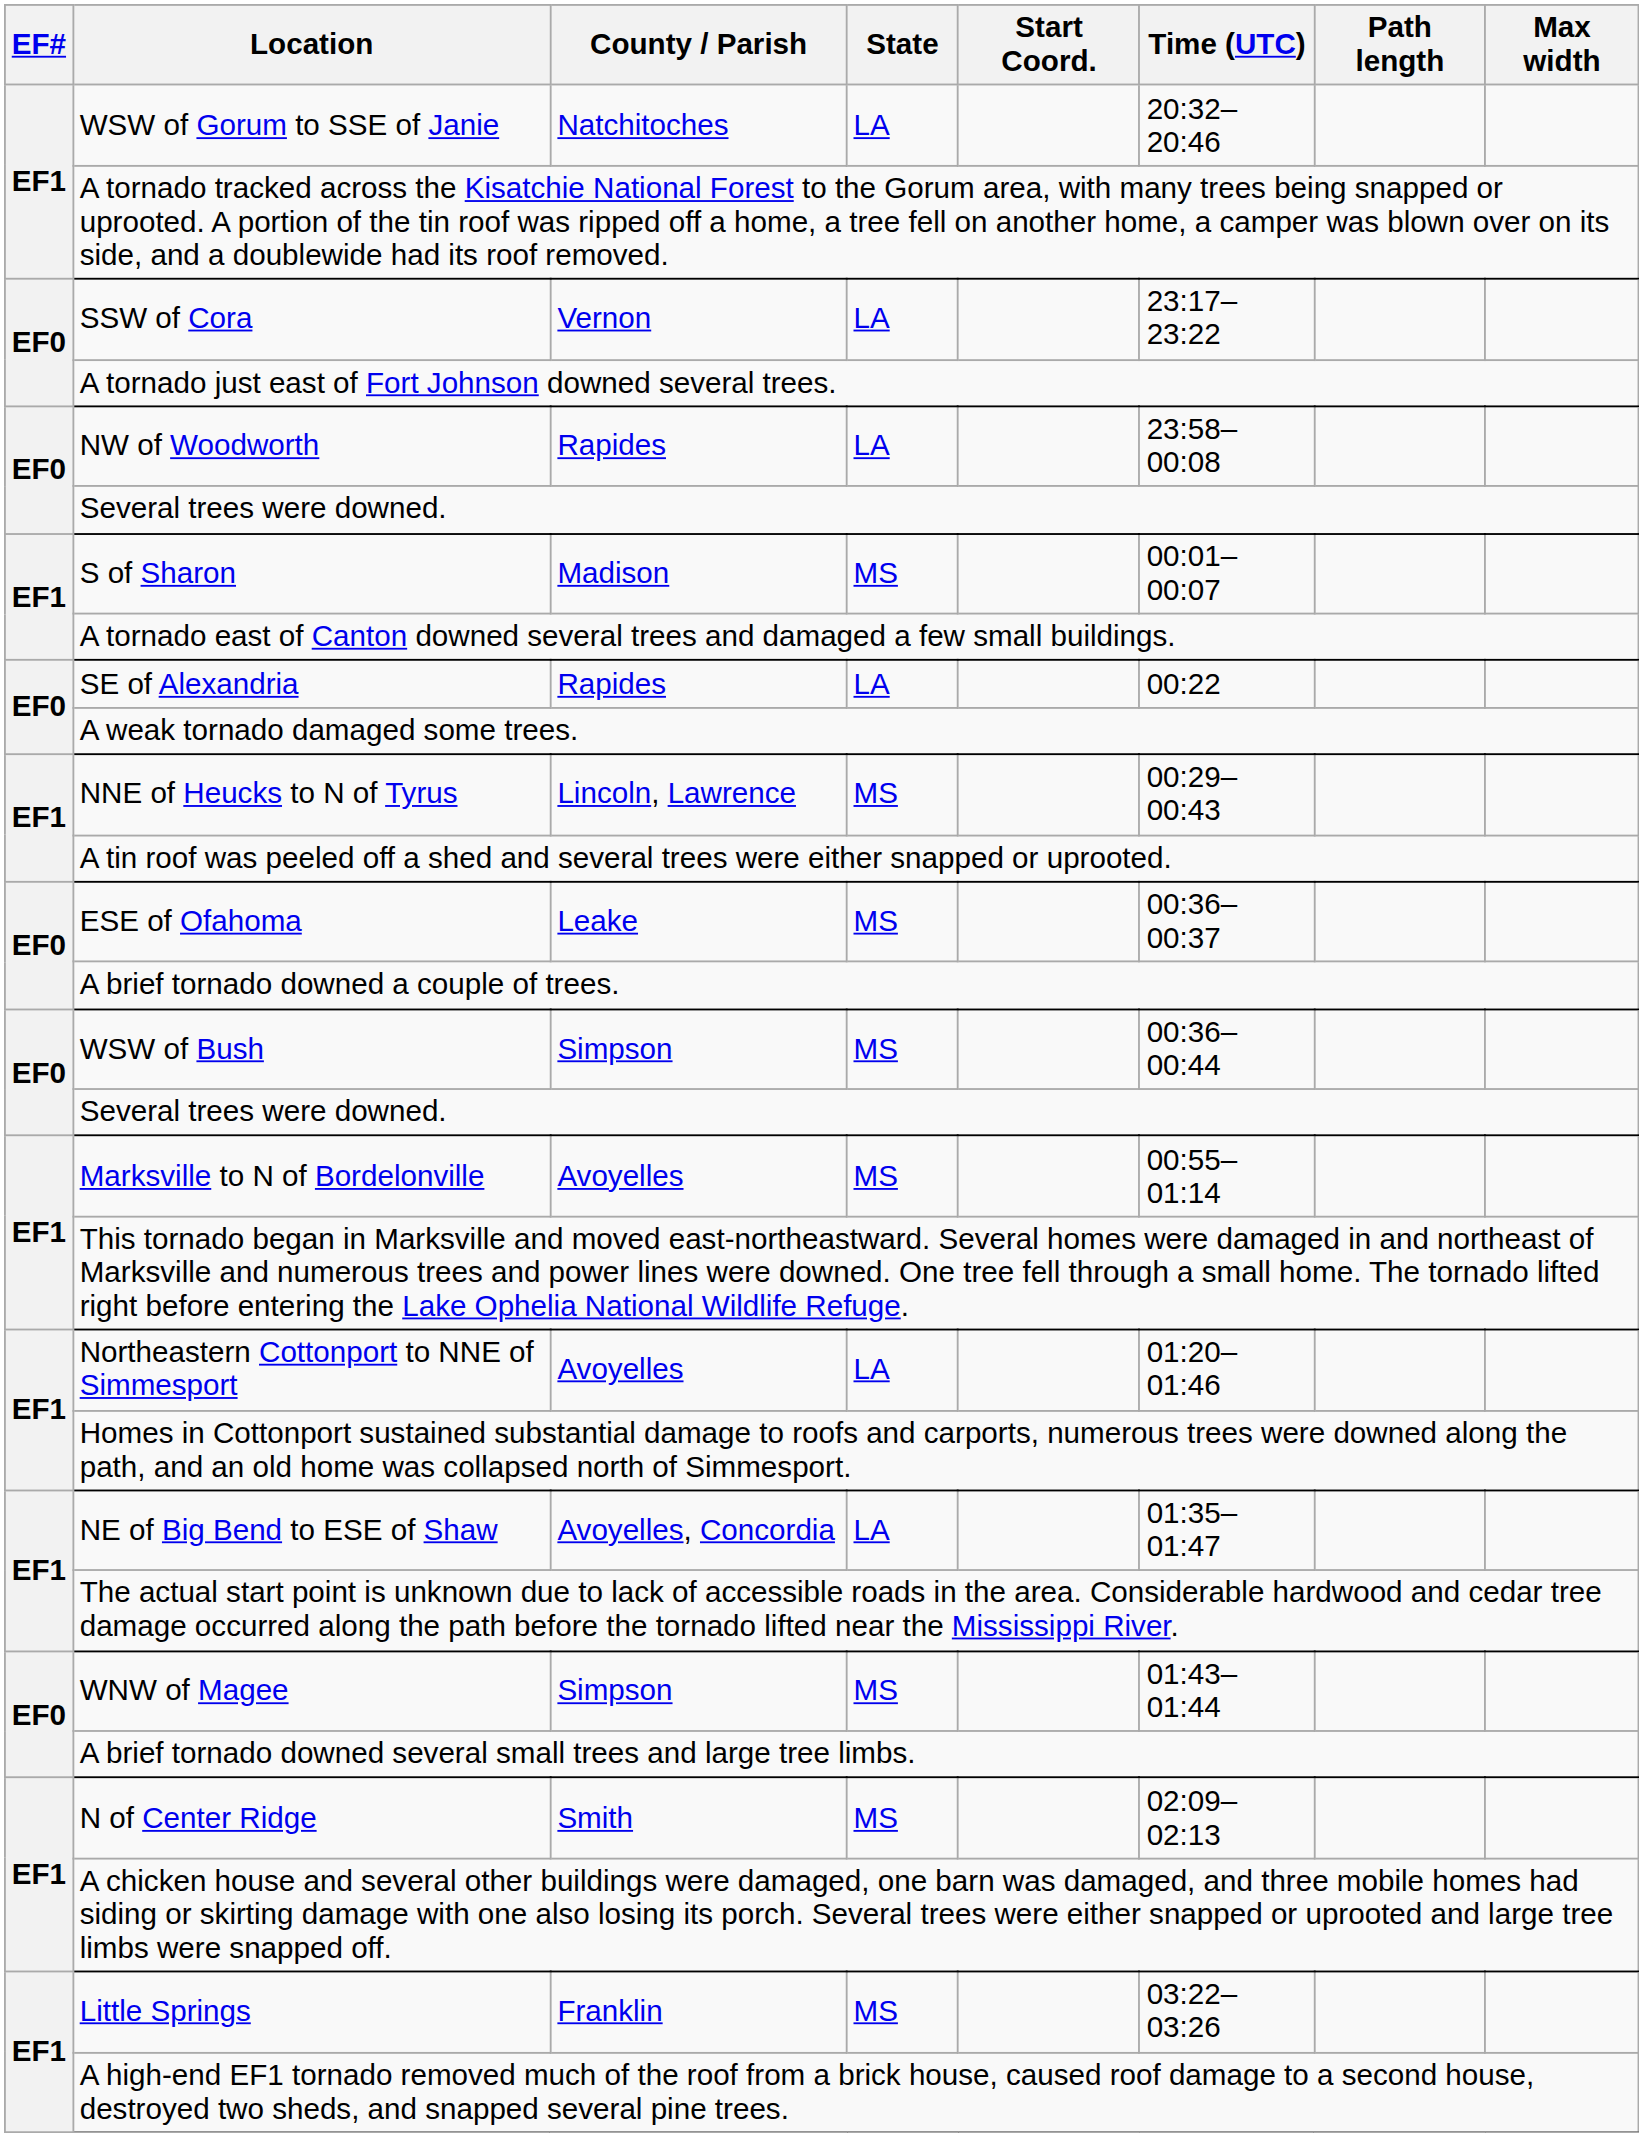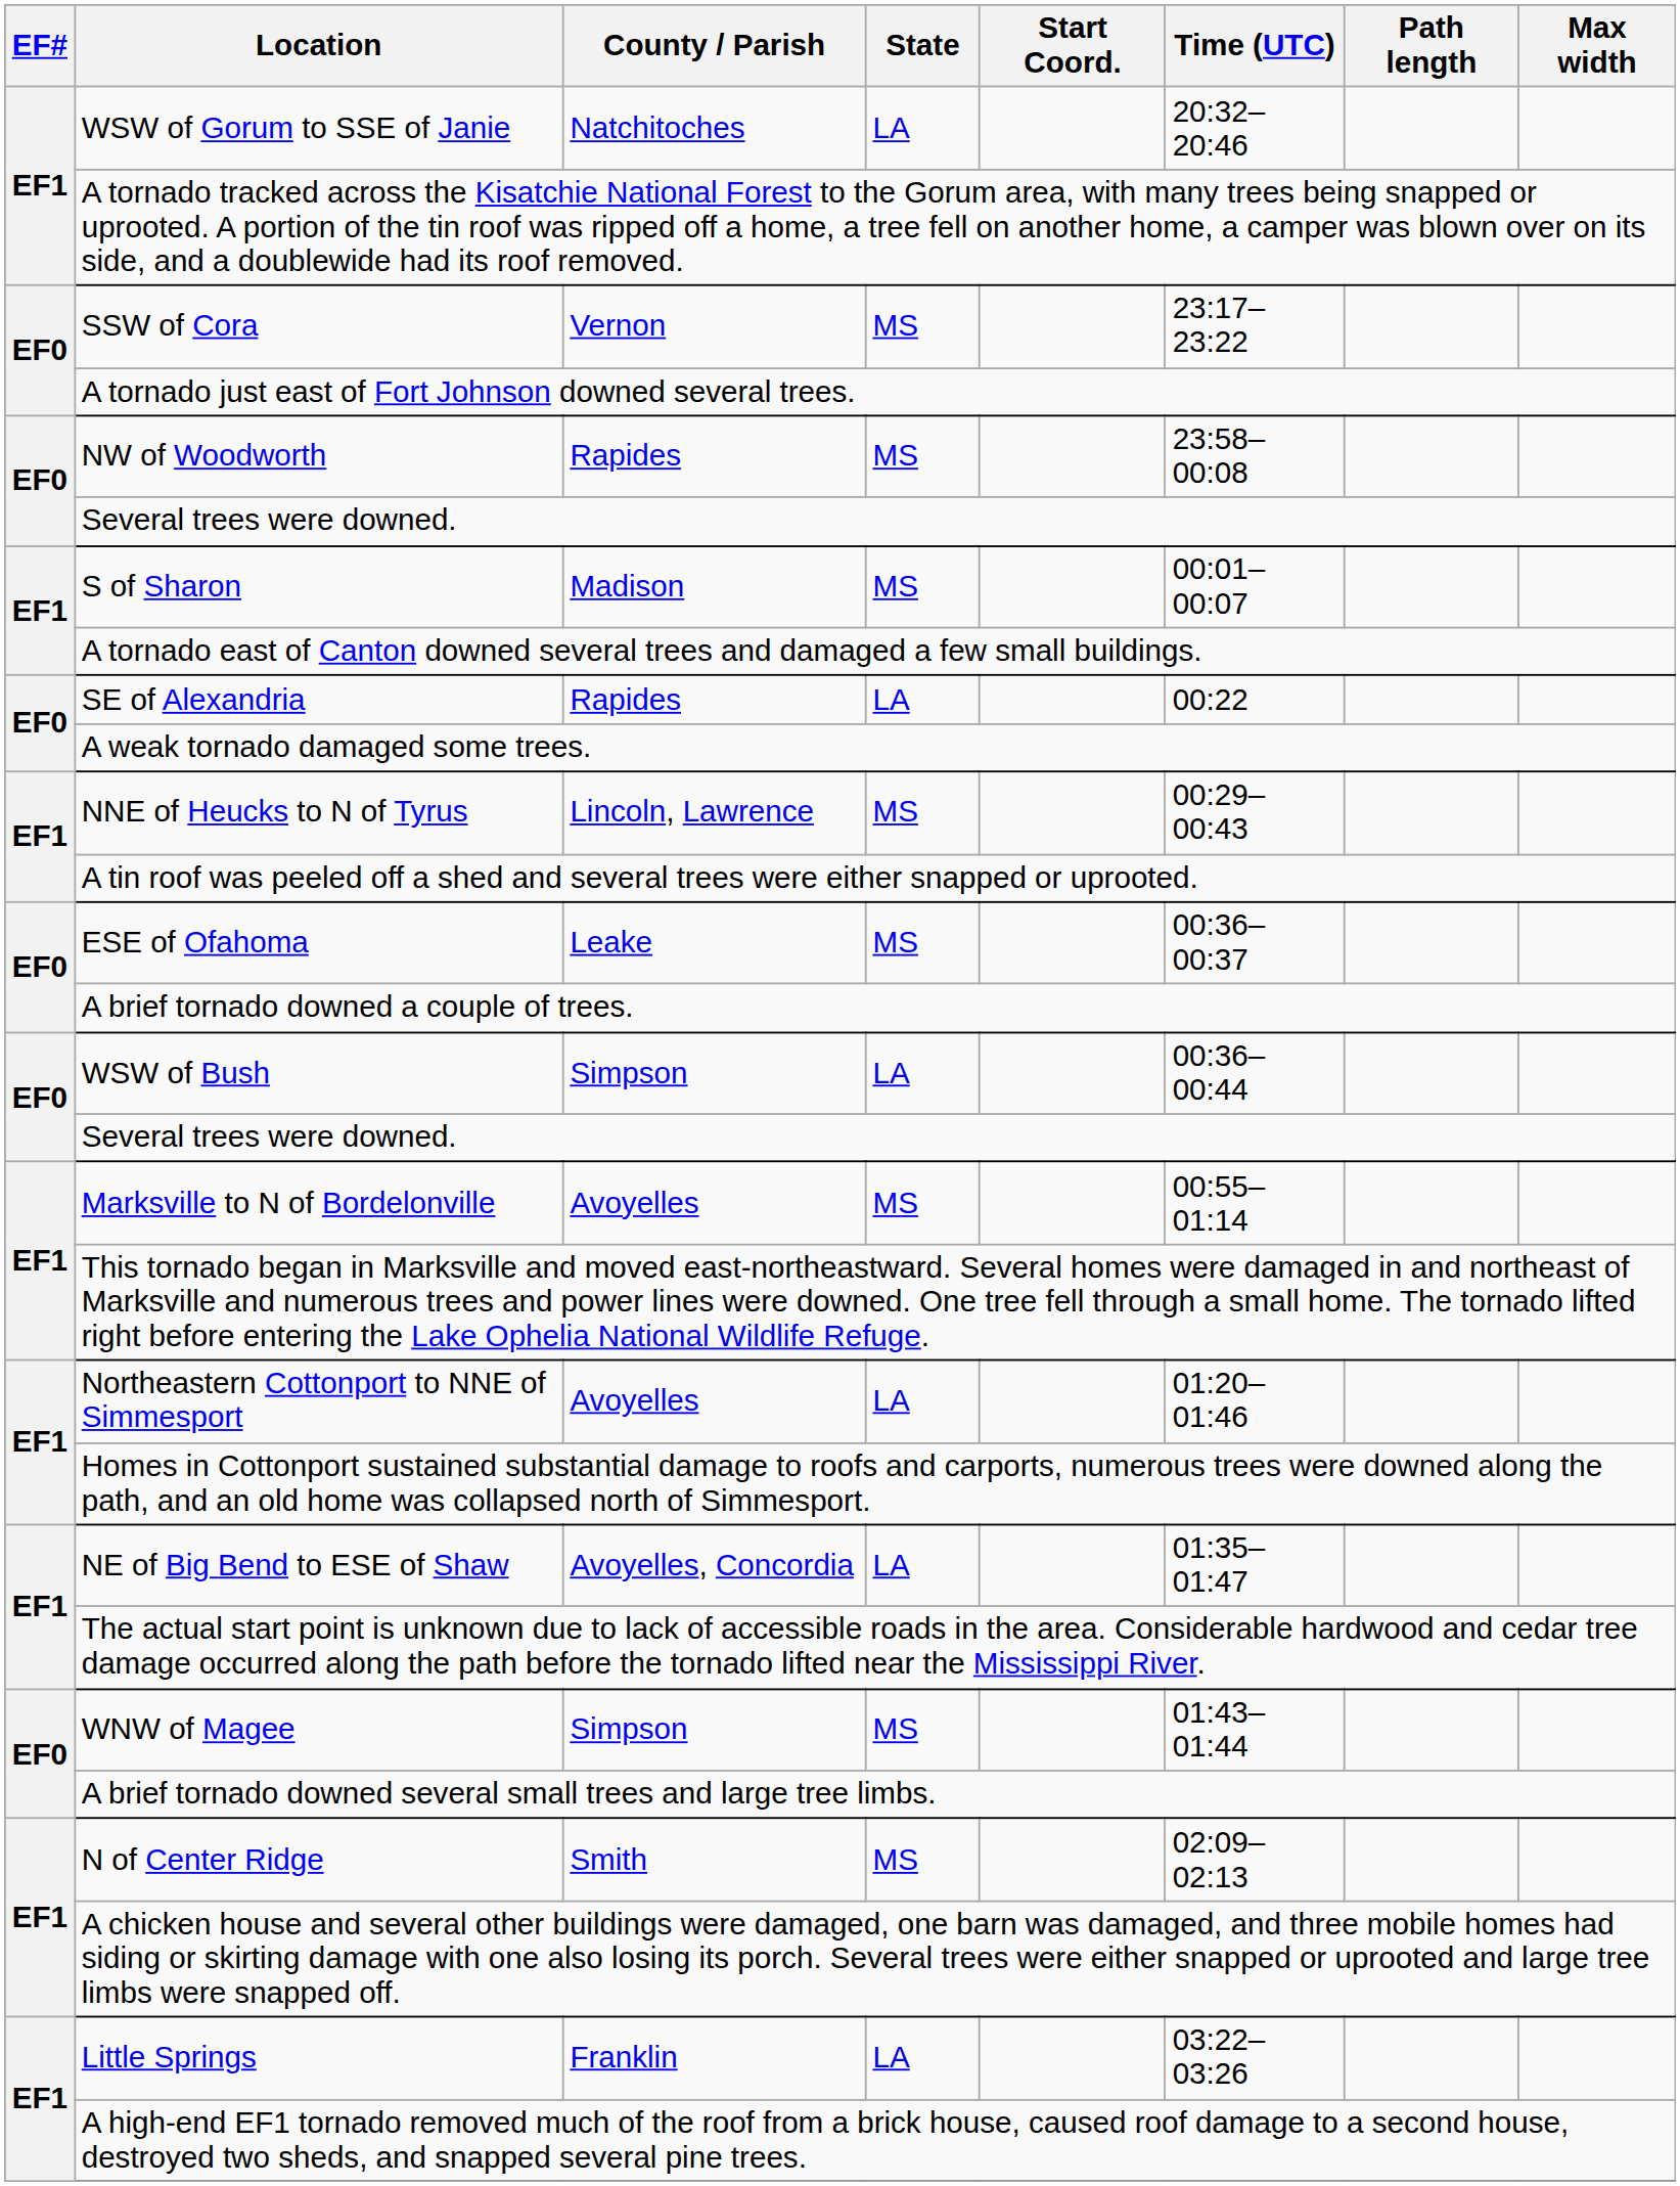SSW of Cora | State: LA -> MS
NW of Woodworth | State: LA -> MS
WSW of Bush | State: MS -> LA
Little Springs | State: MS -> LA
